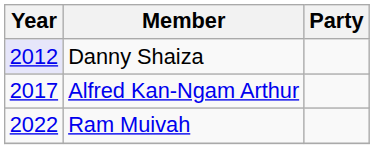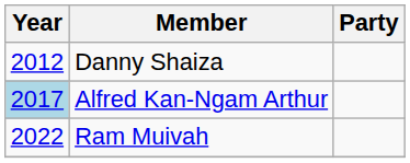Danny Shaiza | Year: lavender background -> no background
Alfred Kan-Ngam Arthur | Year: no background -> lightblue background
